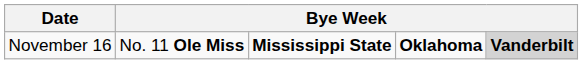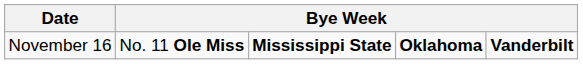November 16 | column 5: lightgrey background -> no background
